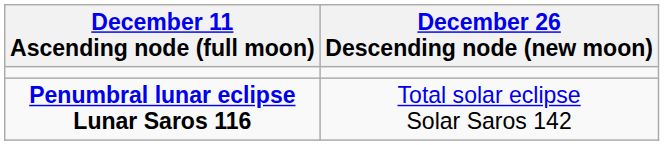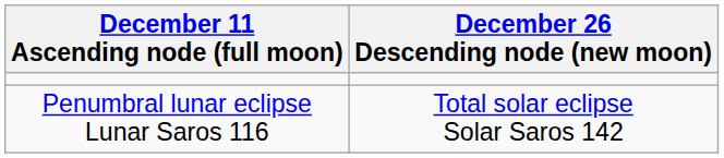row 3 | December 11 Ascending node (full moon): bold -> normal
